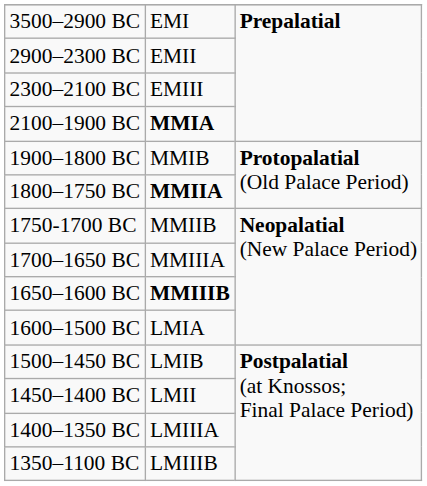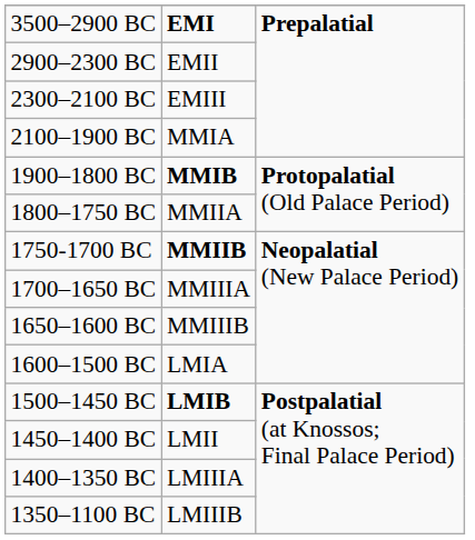3500–2900 BC | column 2: normal -> bold
2100–1900 BC | column 2: bold -> normal
1900–1800 BC | column 2: normal -> bold
1800–1750 BC | column 2: bold -> normal
1750-1700 BC | column 2: normal -> bold
1650–1600 BC | column 2: bold -> normal
1500–1450 BC | column 2: normal -> bold
